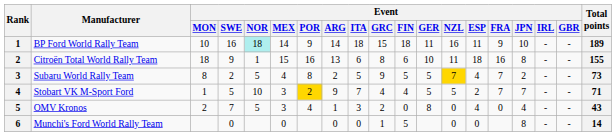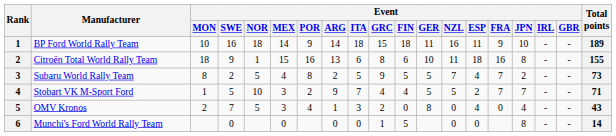BP Ford World Rally Team | Event / NOR: paleturquoise background -> no background
Subaru World Rally Team | Event / NZL: gold background -> no background
Stobart VK M-Sport Ford | Event / POR: gold background -> no background
